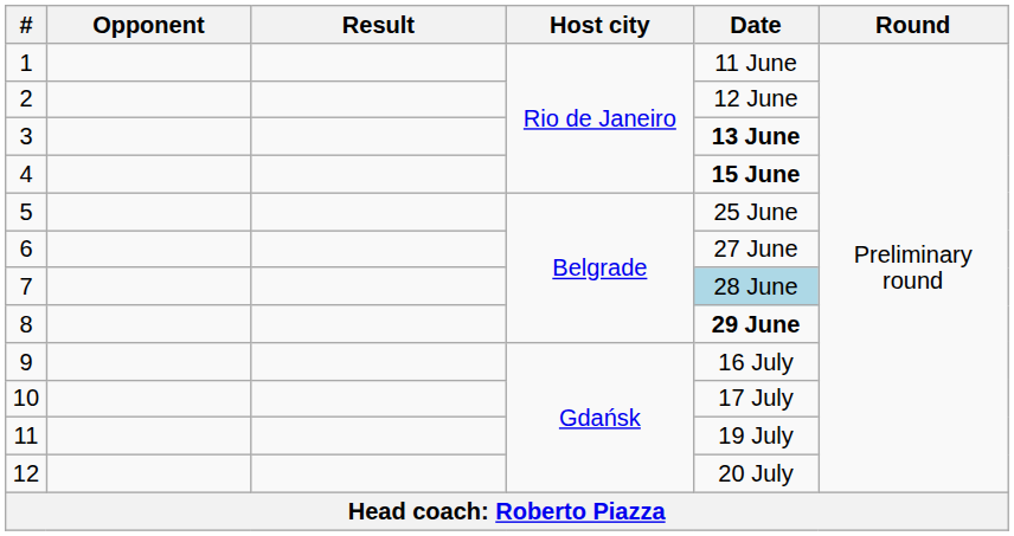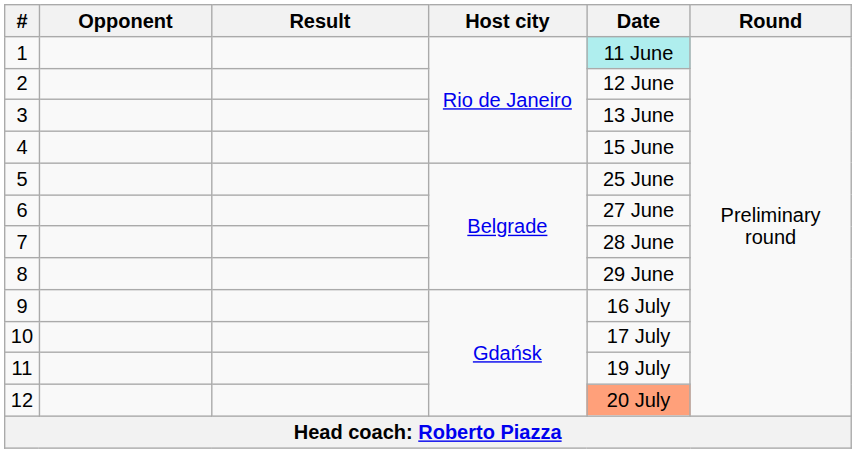1 | Date: no background -> paleturquoise background
3 | Date: bold -> normal
4 | Date: bold -> normal
7 | Date: lightblue background -> no background
8 | Date: bold -> normal
12 | Date: no background -> lightsalmon background
